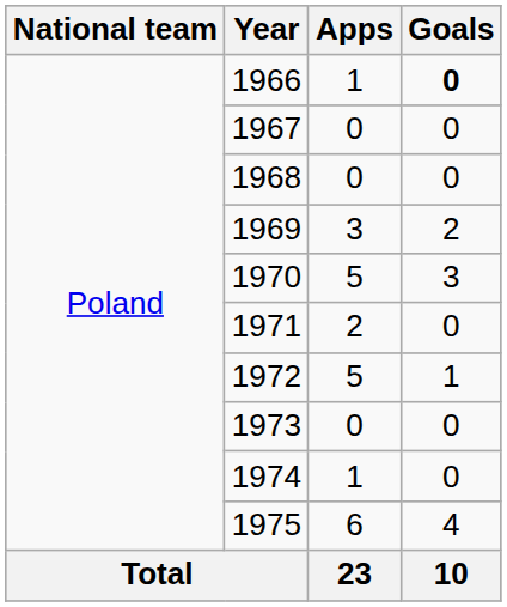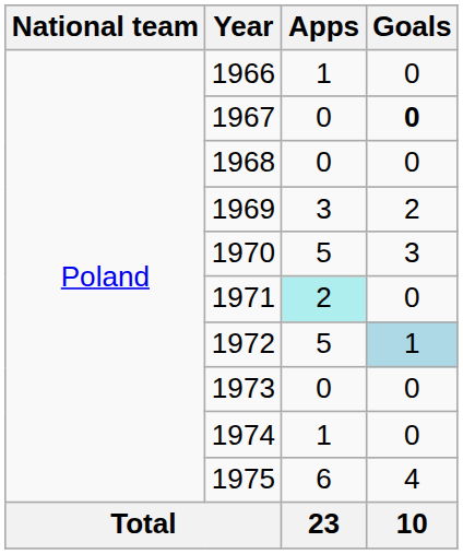1966 | Goals: bold -> normal
1967 | Goals: normal -> bold
1971 | Apps: no background -> paleturquoise background
1972 | Goals: no background -> lightblue background
